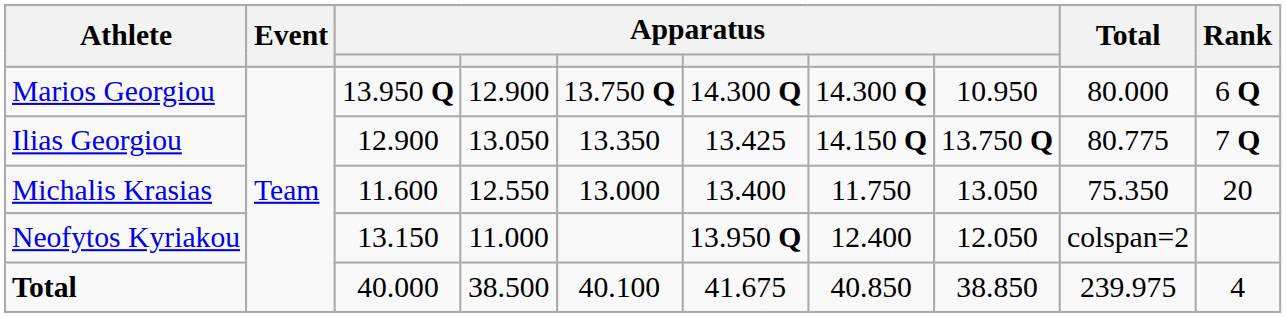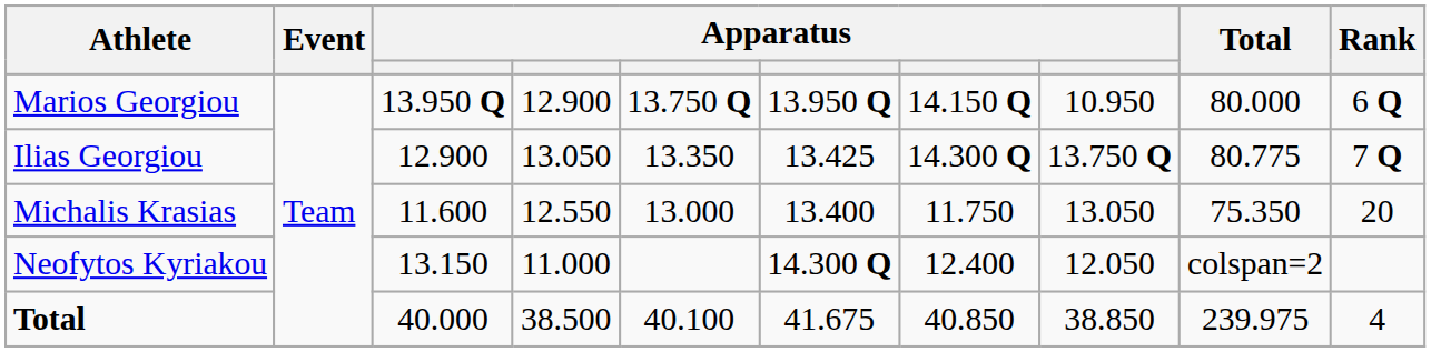Marios Georgiou | column 6: 14.300 Q -> 13.950 Q
Marios Georgiou | column 7: 14.300 Q -> 14.150 Q
Ilias Georgiou | column 7: 14.150 Q -> 14.300 Q
Neofytos Kyriakou | column 6: 13.950 Q -> 14.300 Q
